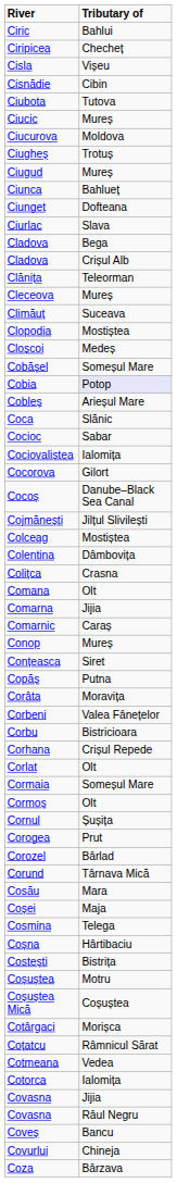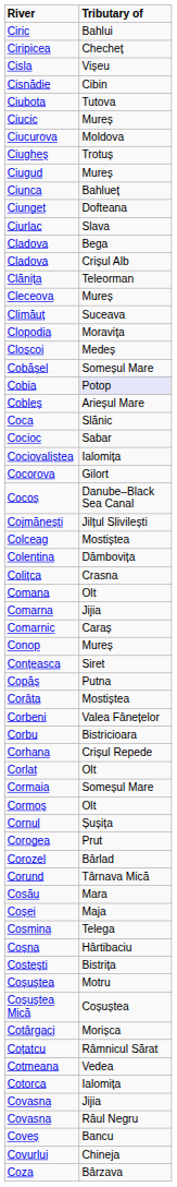row 19 | Tributary of: Mostiștea -> Moravița
row 39 | Tributary of: Moravița -> Mostiștea
